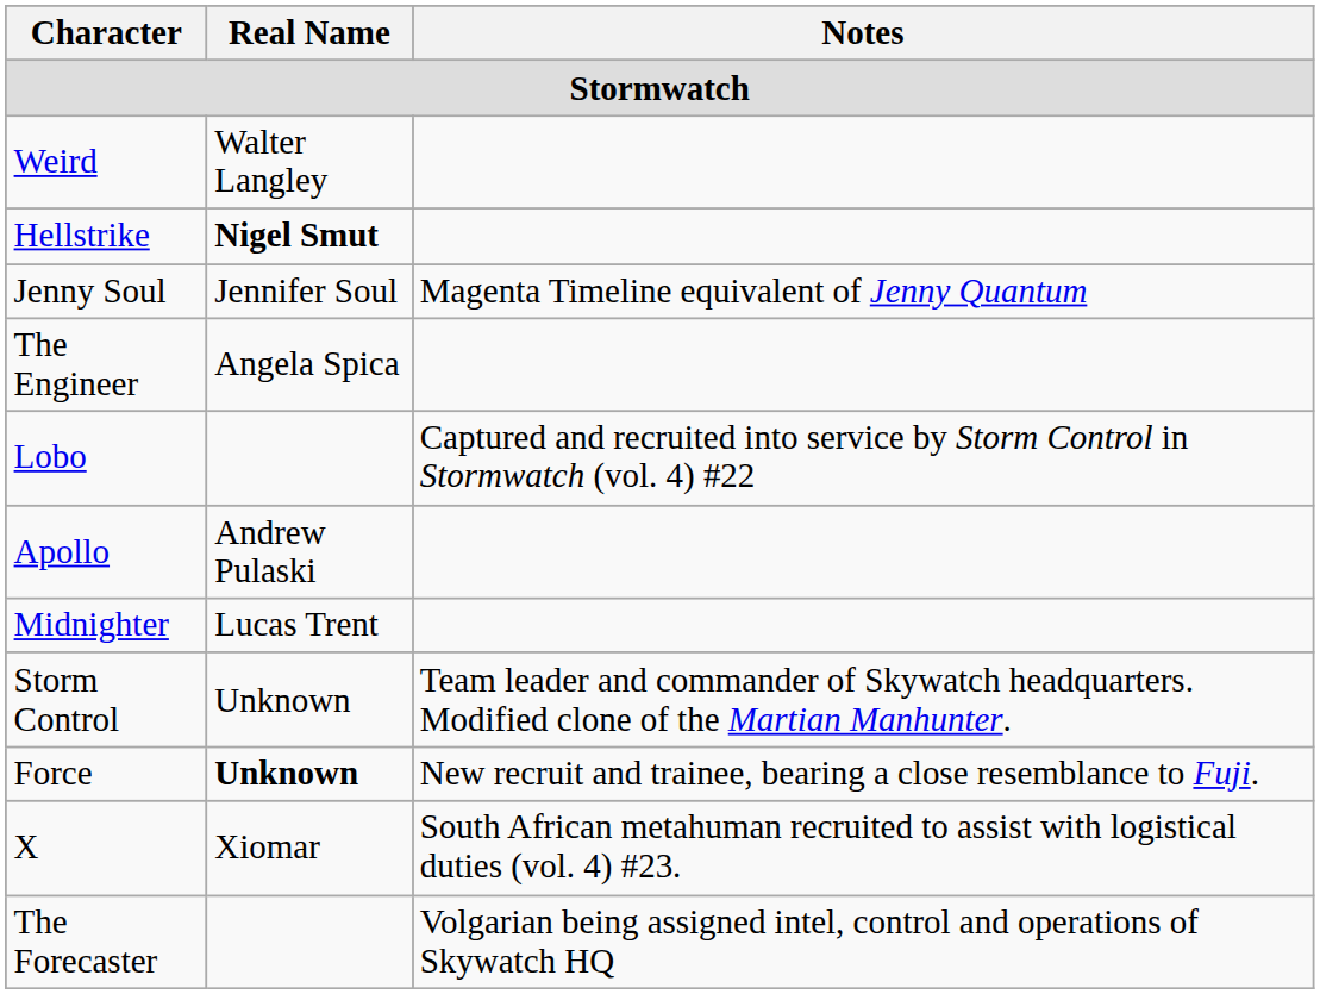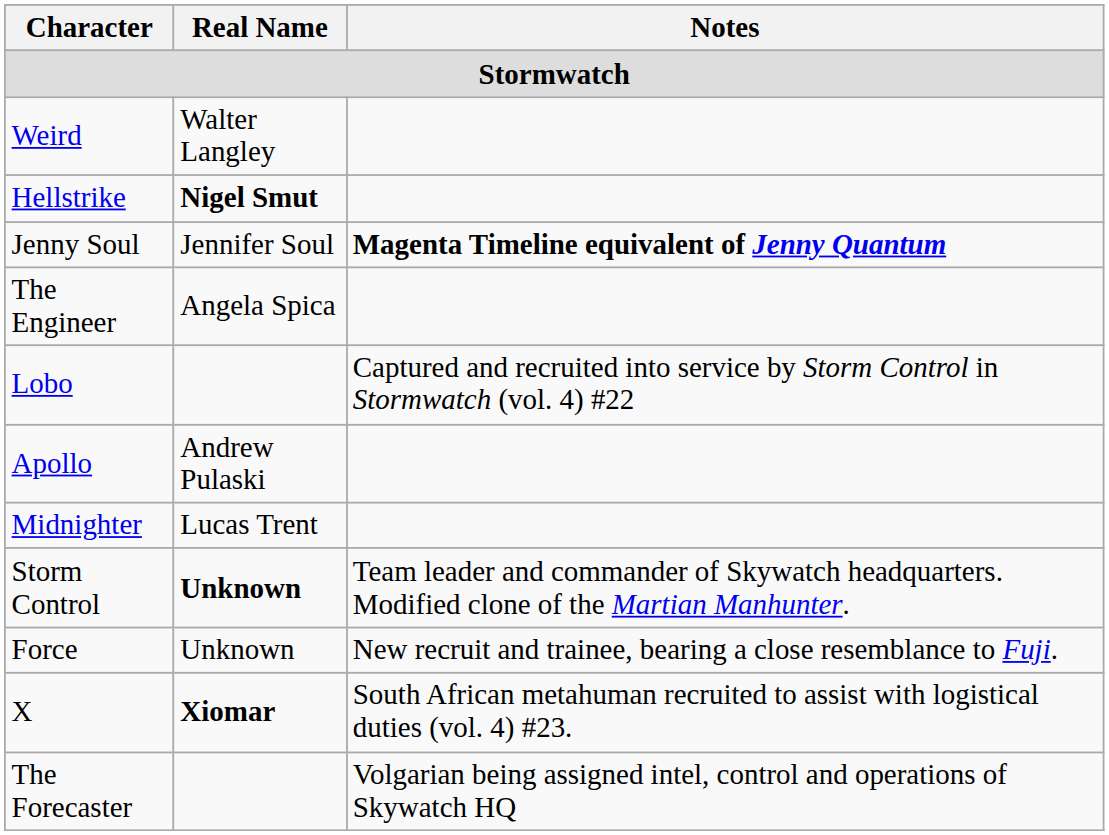Jenny Soul | Notes: normal -> bold
Storm Control | Real Name: normal -> bold
Force | Real Name: bold -> normal
X | Real Name: normal -> bold
